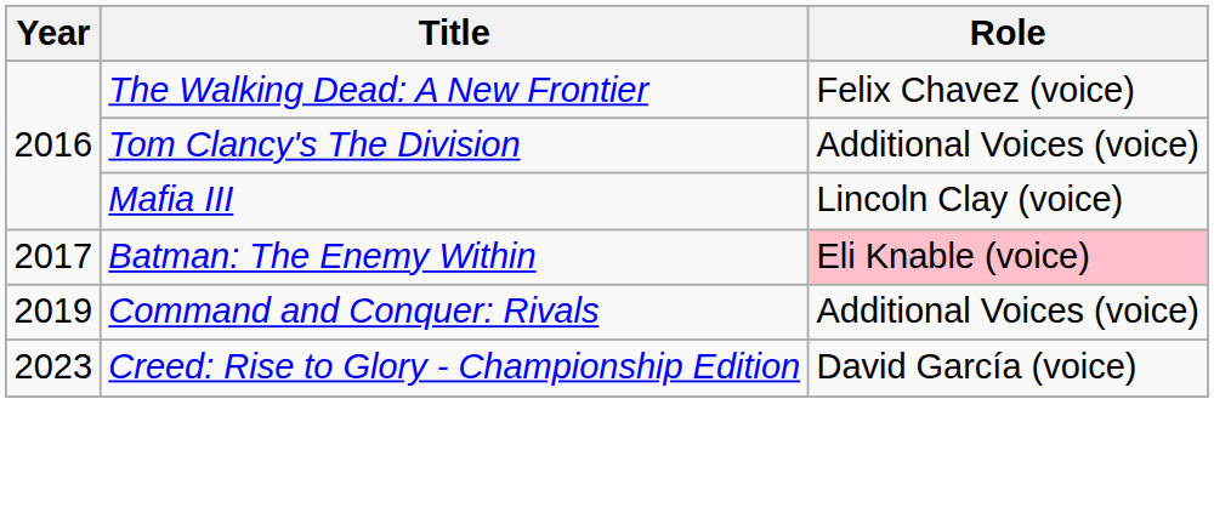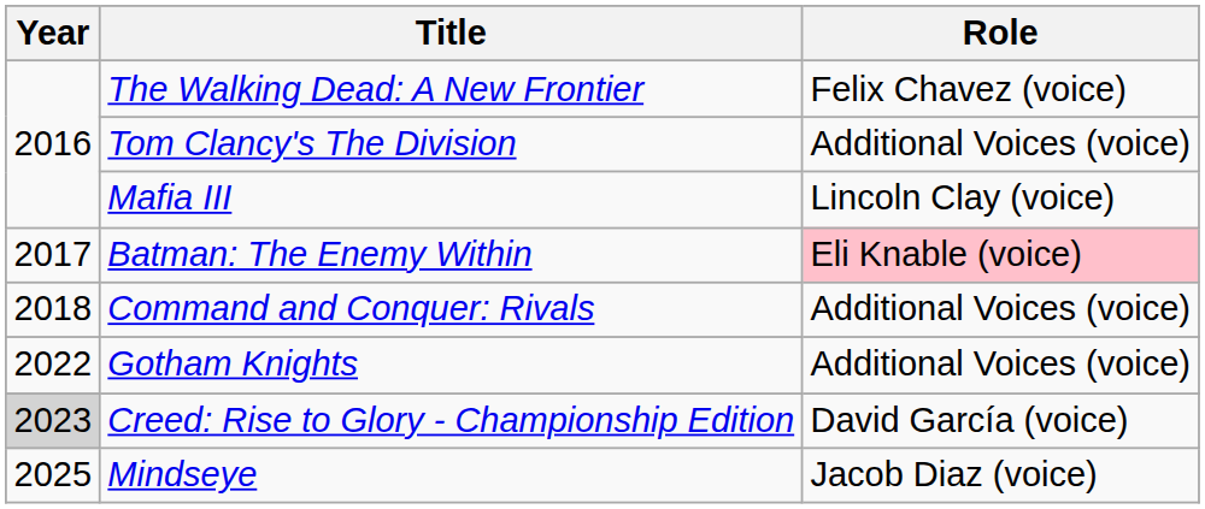Command and Conquer: Rivals | Year: 2019 -> 2018
+ row: 2022 | Gotham Knights | Additional Voices (voice)
Creed: Rise to Glory - Championship Edition | Year: no background -> lightgrey background
+ row: 2025 | Mindseye | Jacob Diaz (voice)
